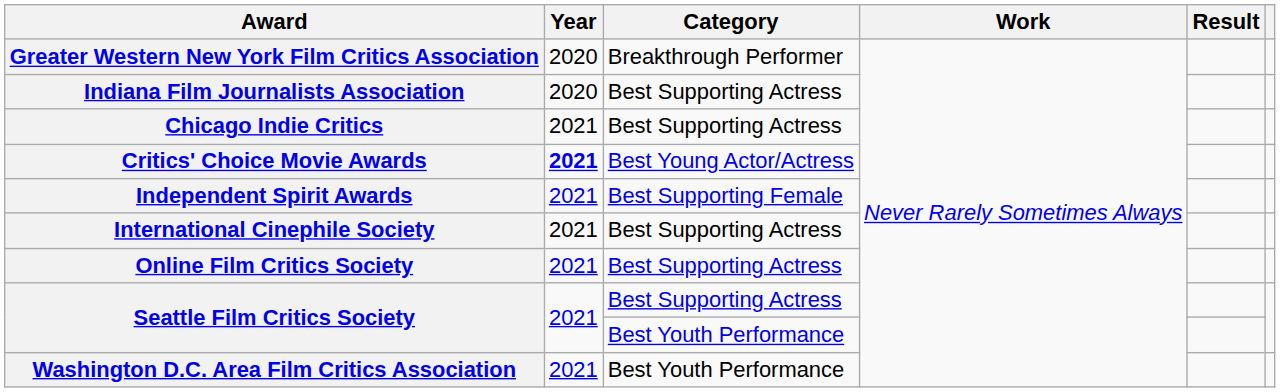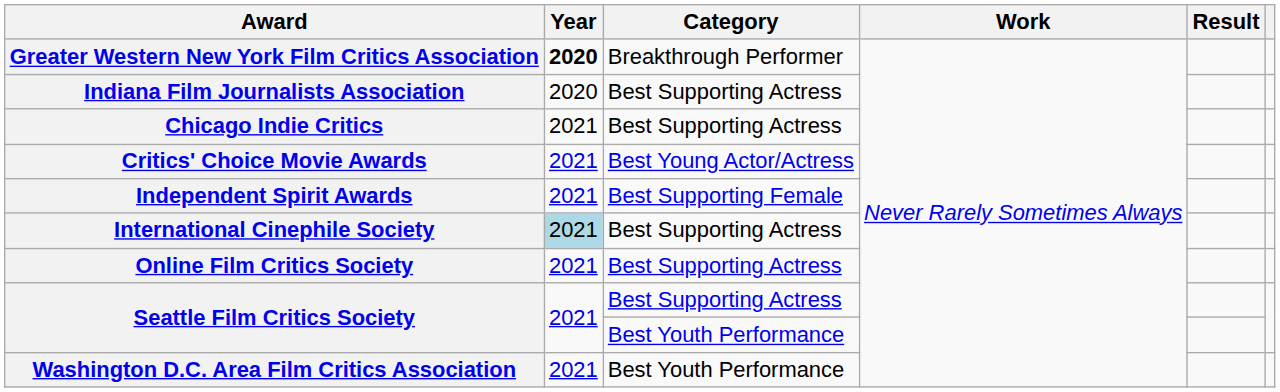Greater Western New York Film Critics Association | Year: normal -> bold
Critics' Choice Movie Awards | Year: bold -> normal
International Cinephile Society | Year: no background -> lightblue background
